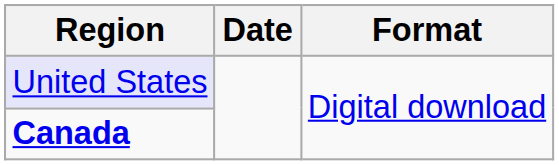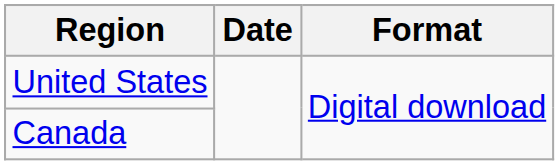United States | Region: lavender background -> no background
Canada | Region: bold -> normal
